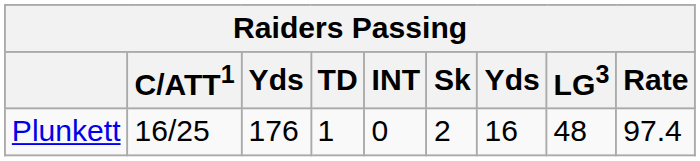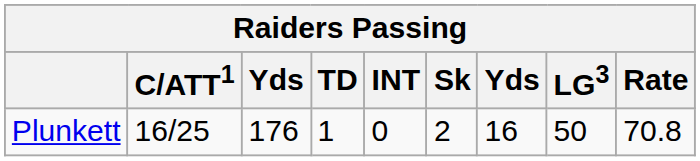Plunkett | LG3: 48 -> 50
Plunkett | Rate: 97.4 -> 70.8
